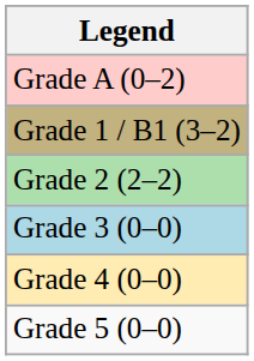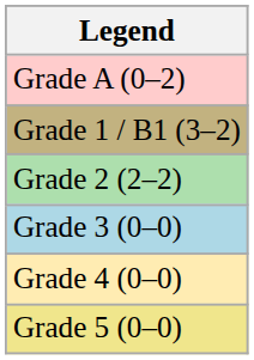row 7 | column 1: no background -> khaki background
